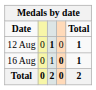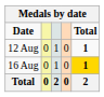12 Aug | column 3: bold -> normal
16 Aug | column 4: bold -> normal
16 Aug | Total: no background -> gold background
